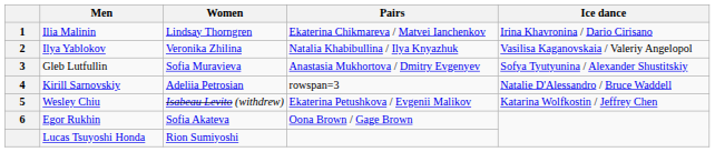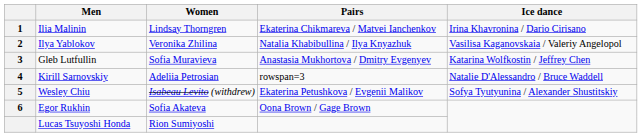Gleb Lutfullin | Ice dance: Sofya Tyutyunina / Alexander Shustitskiy -> Katarina Wolfkostin / Jeffrey Chen
Wesley Chiu | Ice dance: Katarina Wolfkostin / Jeffrey Chen -> Sofya Tyutyunina / Alexander Shustitskiy
